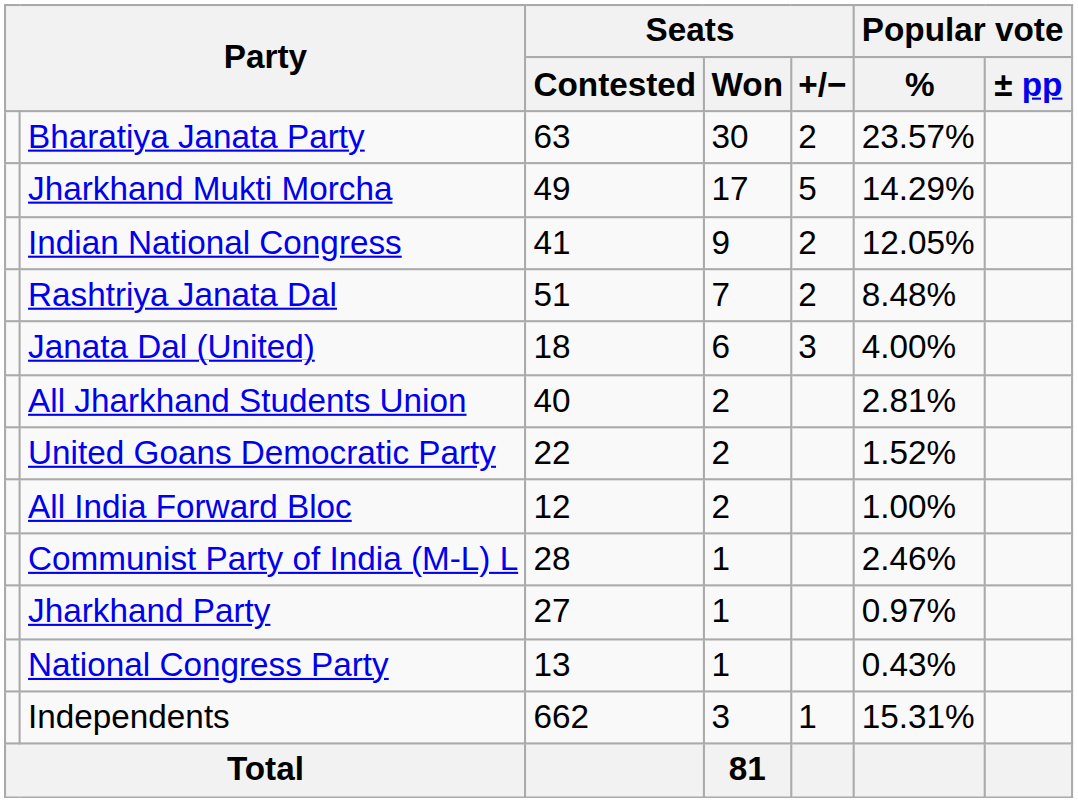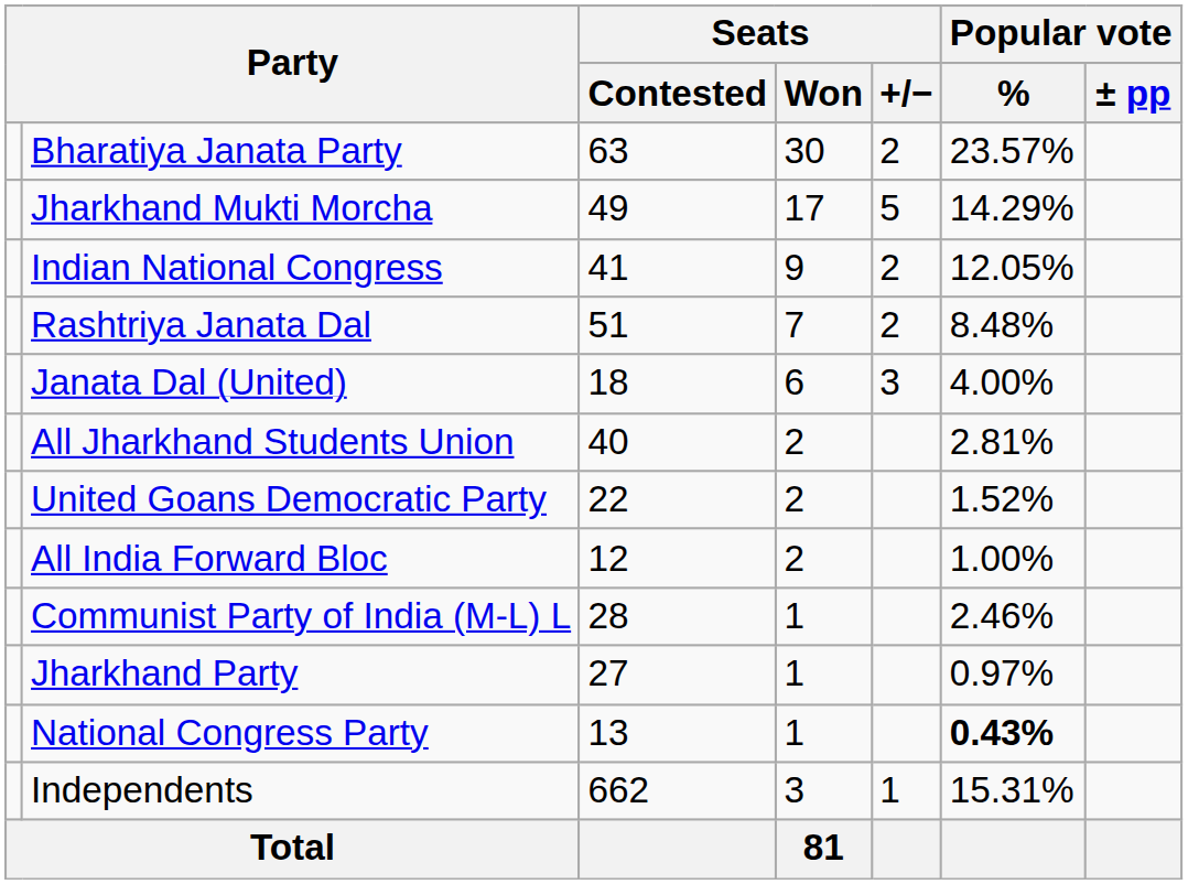National Congress Party | Popular vote / %: normal -> bold
